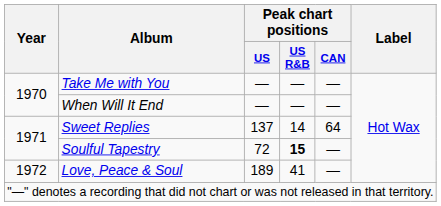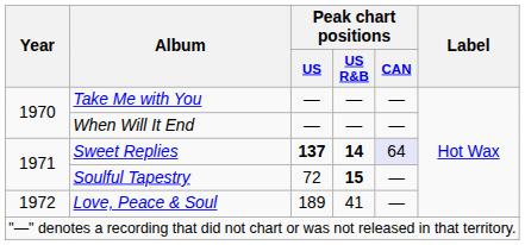Sweet Replies | Peak chart positions / US: normal -> bold
Sweet Replies | Peak chart positions / US R&B: normal -> bold
Sweet Replies | Peak chart positions / CAN: no background -> lavender background
